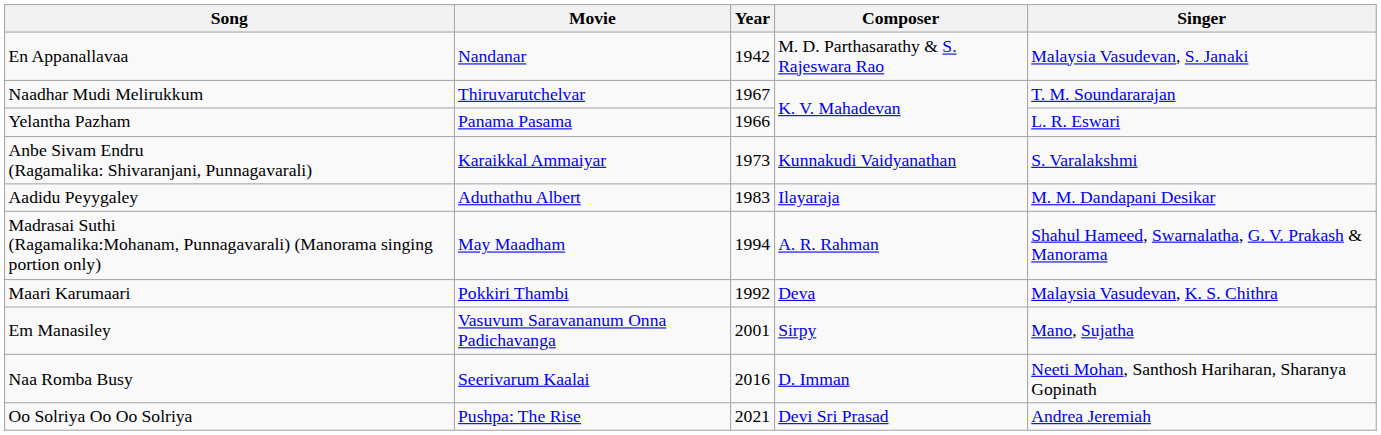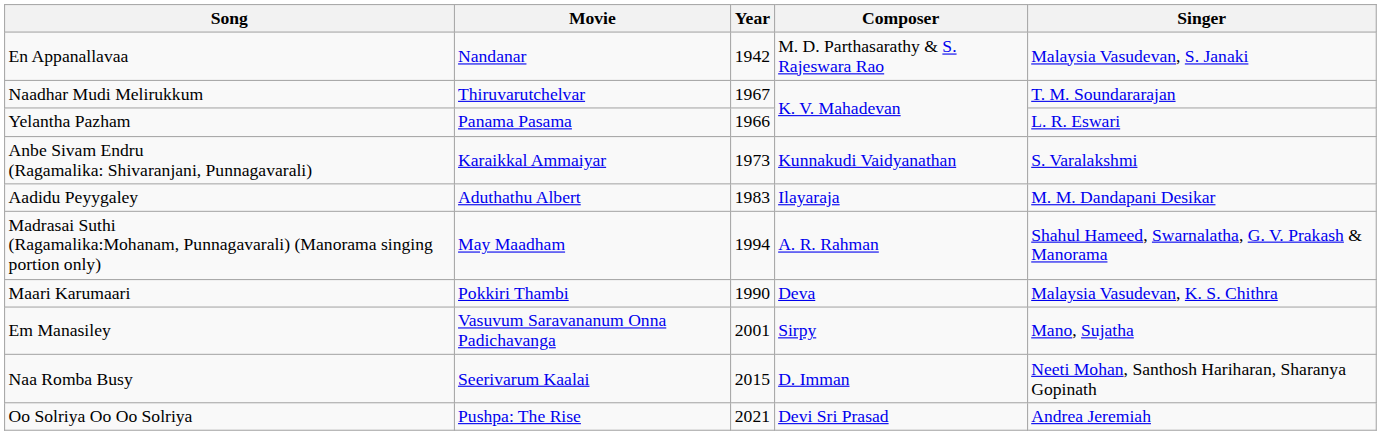Maari Karumaari | Year: 1992 -> 1990
Naa Romba Busy | Year: 2016 -> 2015
